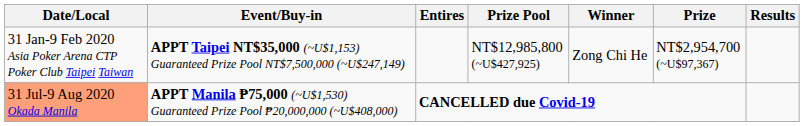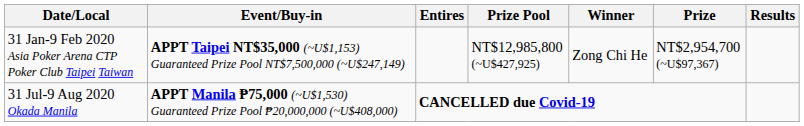31 Jul-9 Aug 2020 Okada Manila | Date/Local: lightsalmon background -> no background
